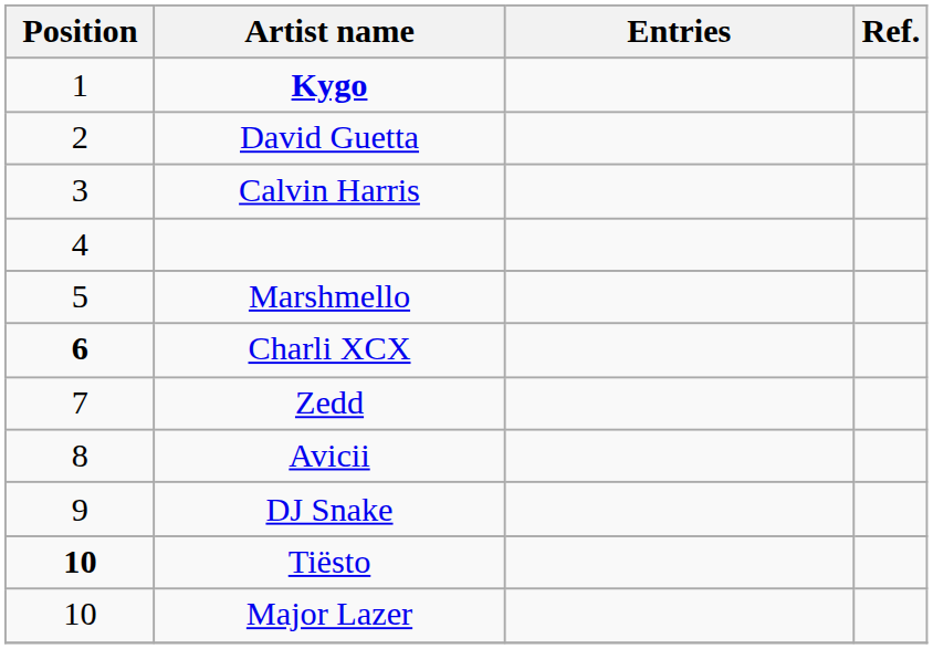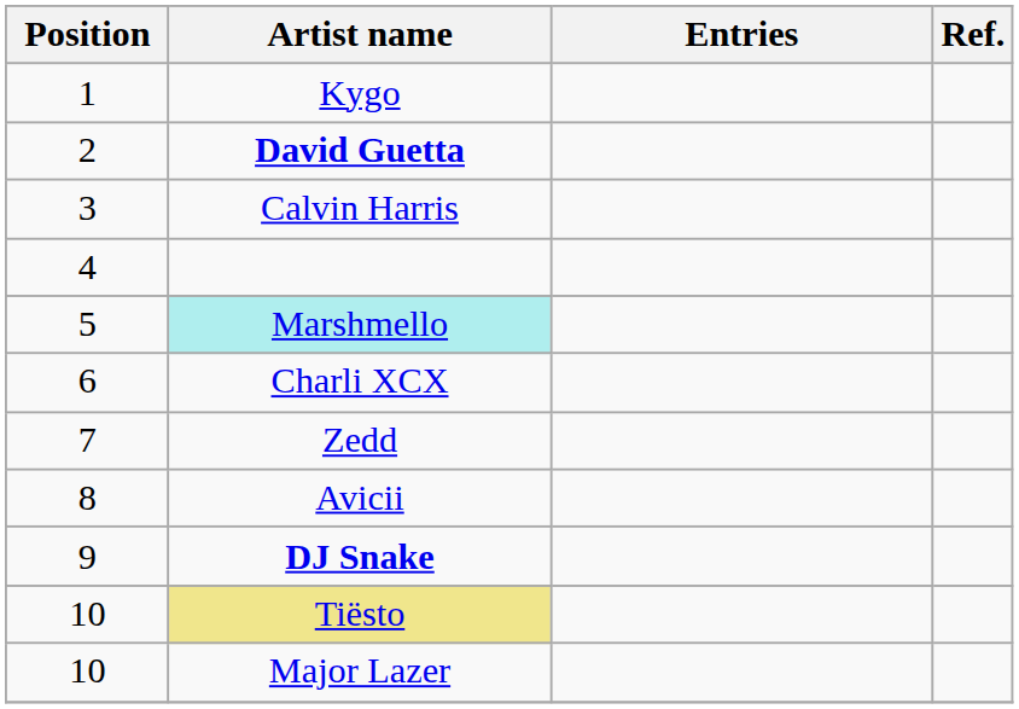Kygo | Artist name: bold -> normal
David Guetta | Artist name: normal -> bold
Marshmello | Artist name: no background -> paleturquoise background
Charli XCX | Position: bold -> normal
DJ Snake | Artist name: normal -> bold
Tiësto | Position: bold -> normal
Tiësto | Artist name: no background -> khaki background
